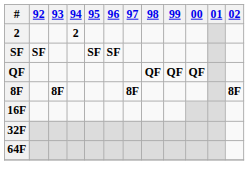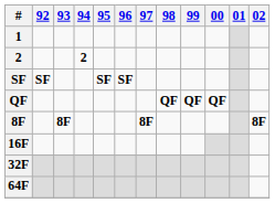+ row: 1
